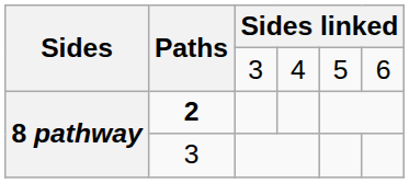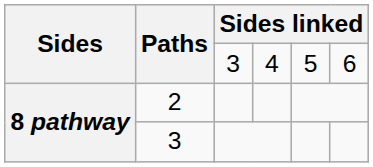2 | Paths: bold -> normal
